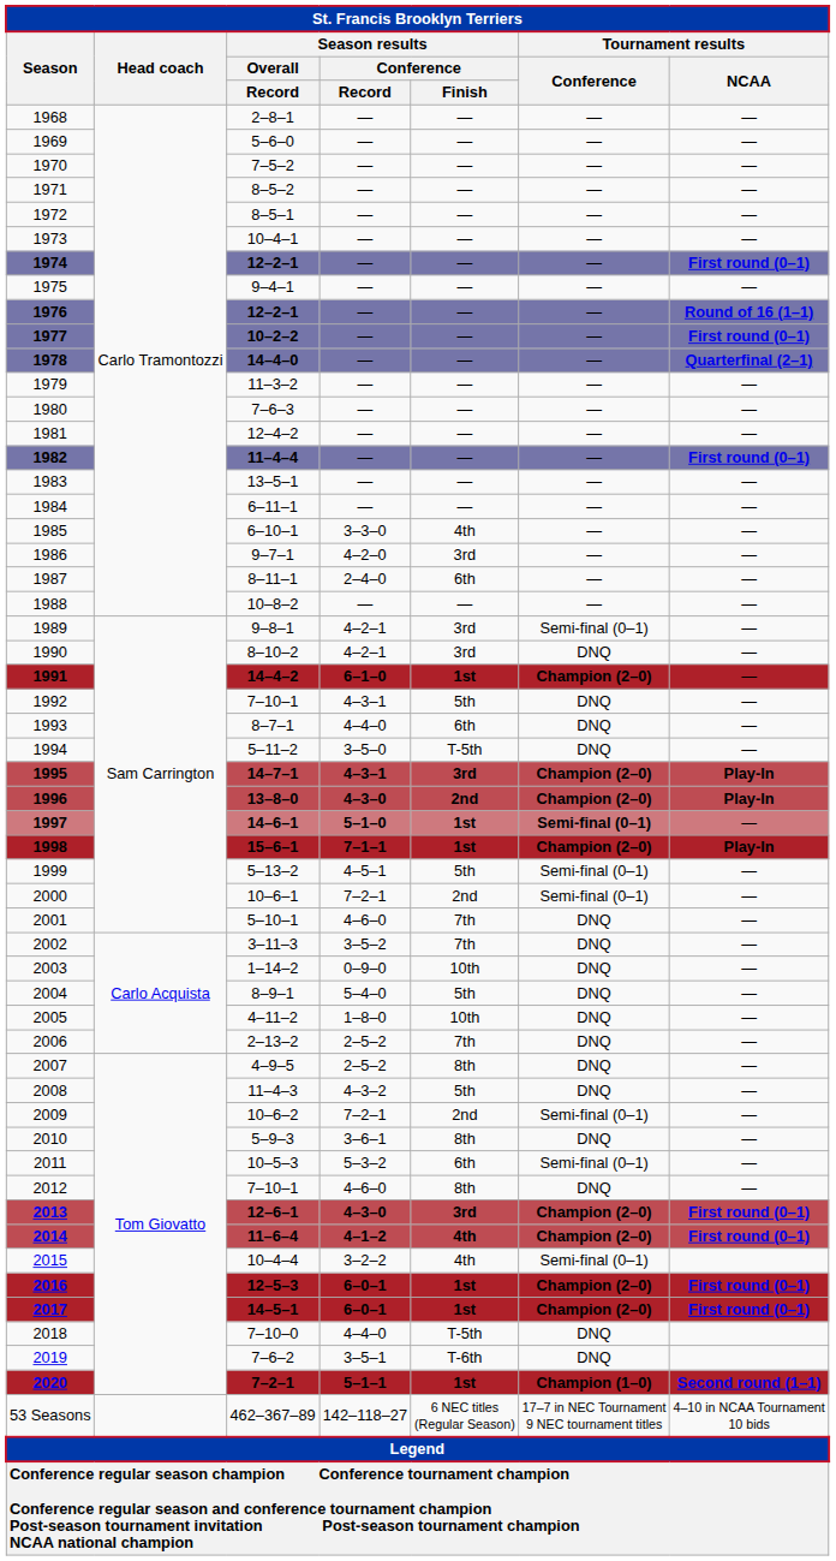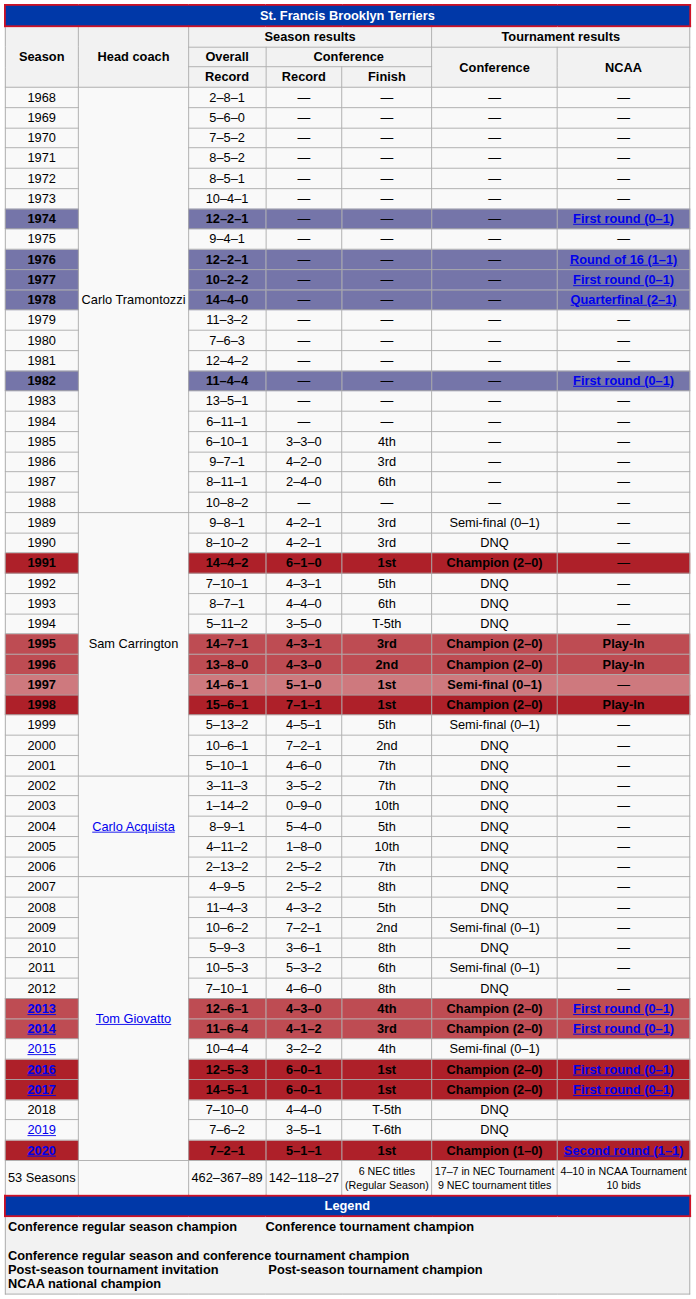2000 | Tournament results / Conference: Semi-final (0–1) -> DNQ
2013 | Season results / Conference / Finish: 3rd -> 4th
2014 | Season results / Conference / Finish: 4th -> 3rd
